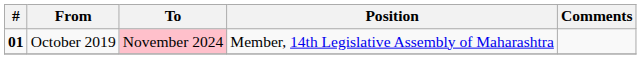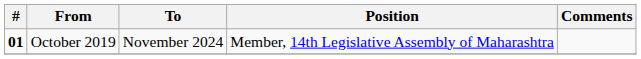October 2019 | To: pink background -> no background
